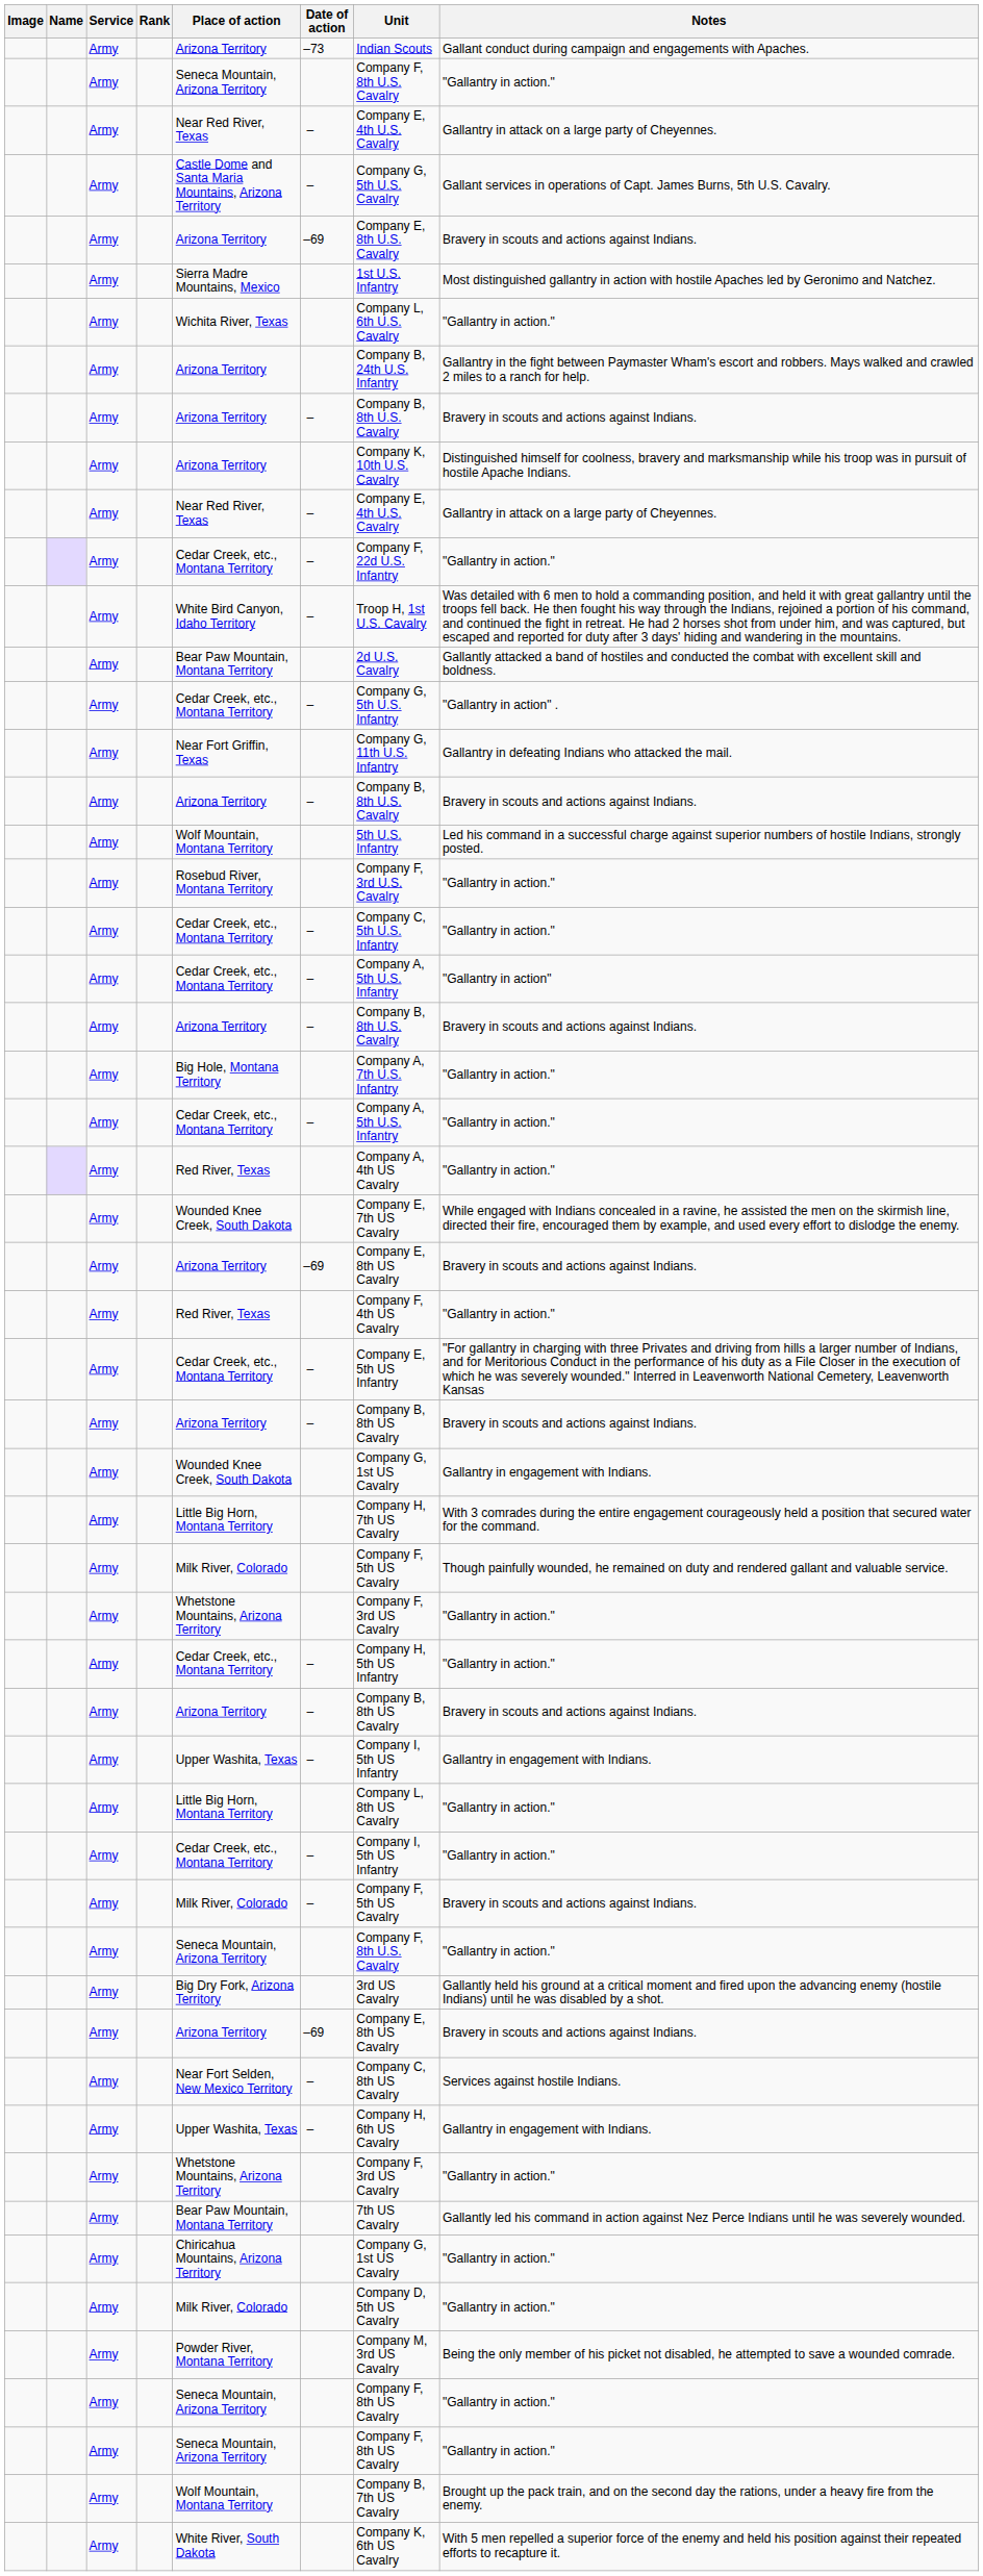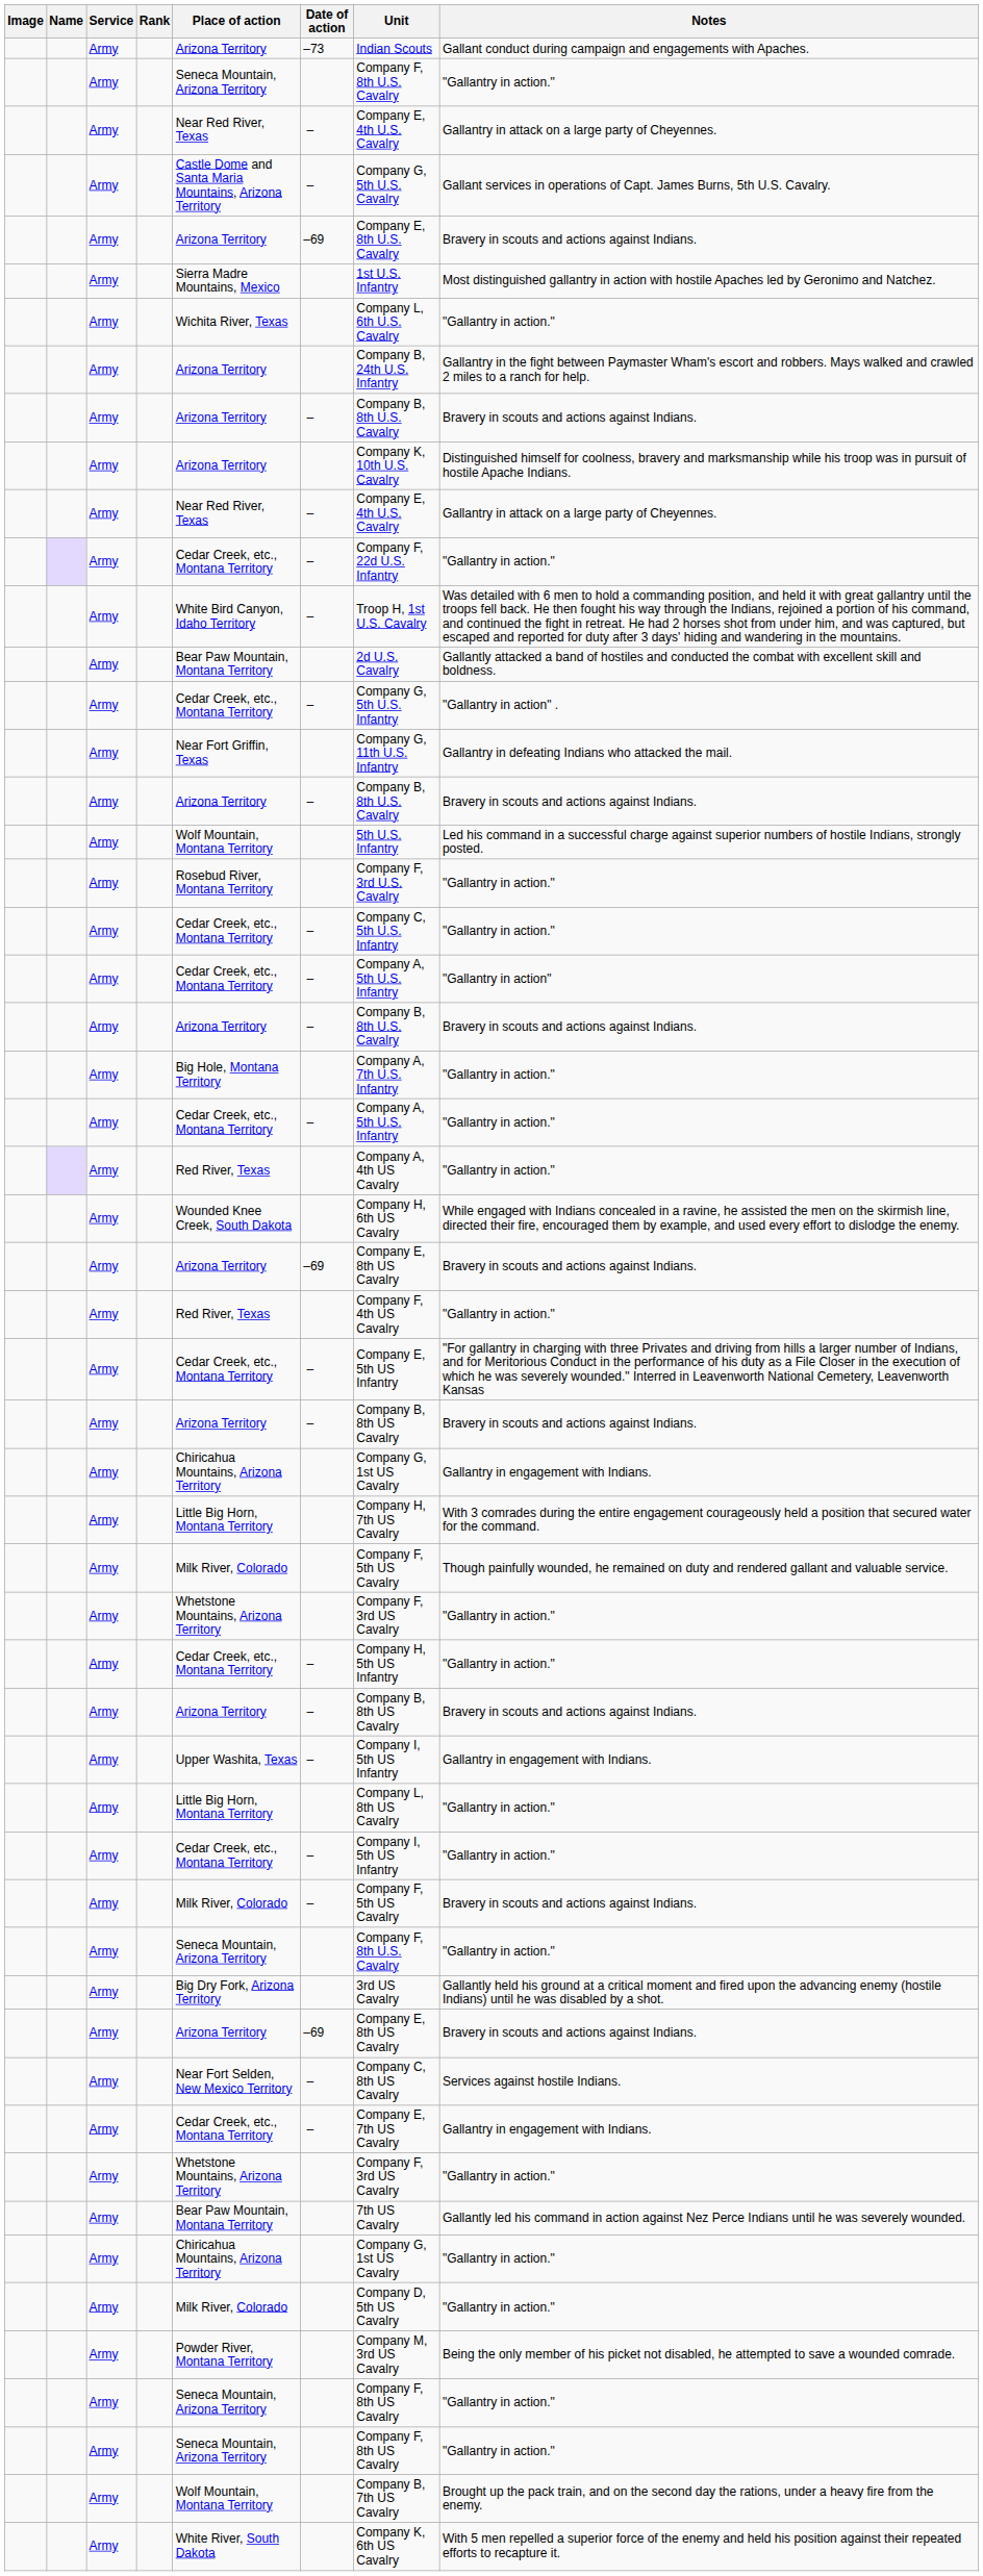row 27 | Unit: Company E, 7th US Cavalry -> Company H, 6th US Cavalry
row 32 | Place of action: Wounded Knee Creek, South Dakota -> Chiricahua Mountains, Arizona Territory
row 46 | Place of action: Upper Washita, Texas -> Cedar Creek, etc., Montana Territory
row 46 | Unit: Company H, 6th US Cavalry -> Company E, 7th US Cavalry
